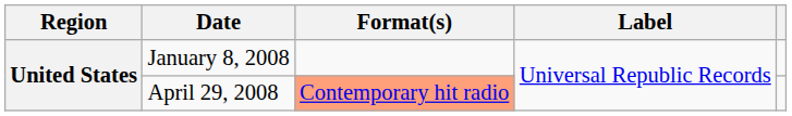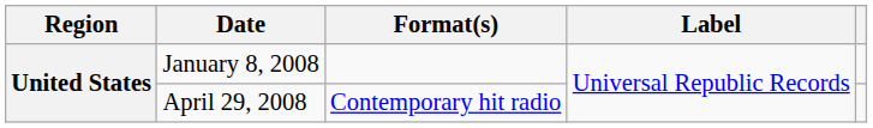April 29, 2008 | Format(s): lightsalmon background -> no background
